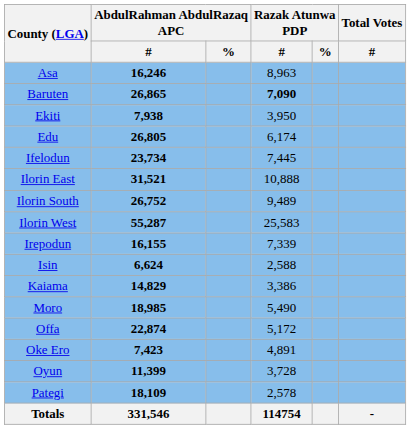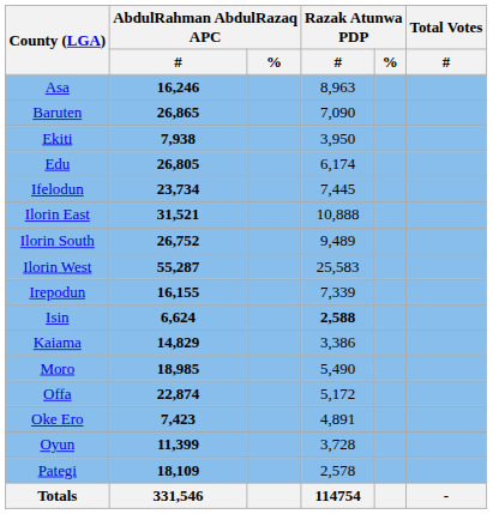Baruten | Razak Atunwa PDP / #: bold -> normal
Isin | Razak Atunwa PDP / #: normal -> bold
